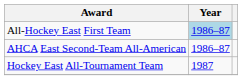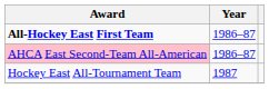row 2 | Award: normal -> bold
row 2 | Year: lightblue background -> no background
row 3 | Award: no background -> pink background
